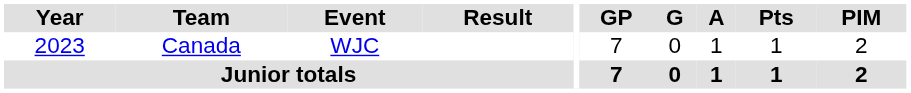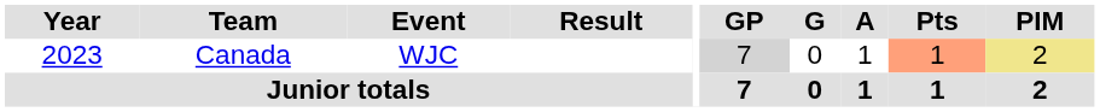Canada | GP: no background -> lightgrey background
Canada | Pts: no background -> lightsalmon background
Canada | PIM: no background -> khaki background
